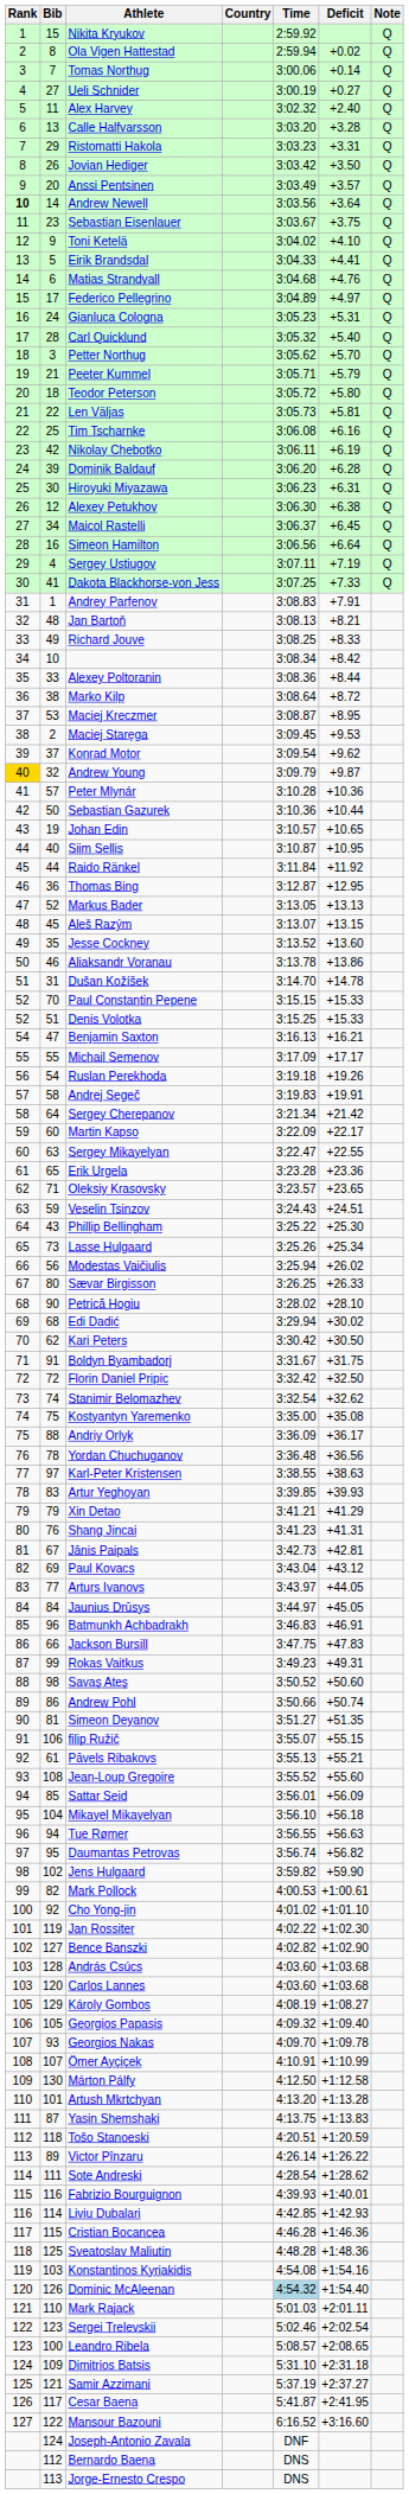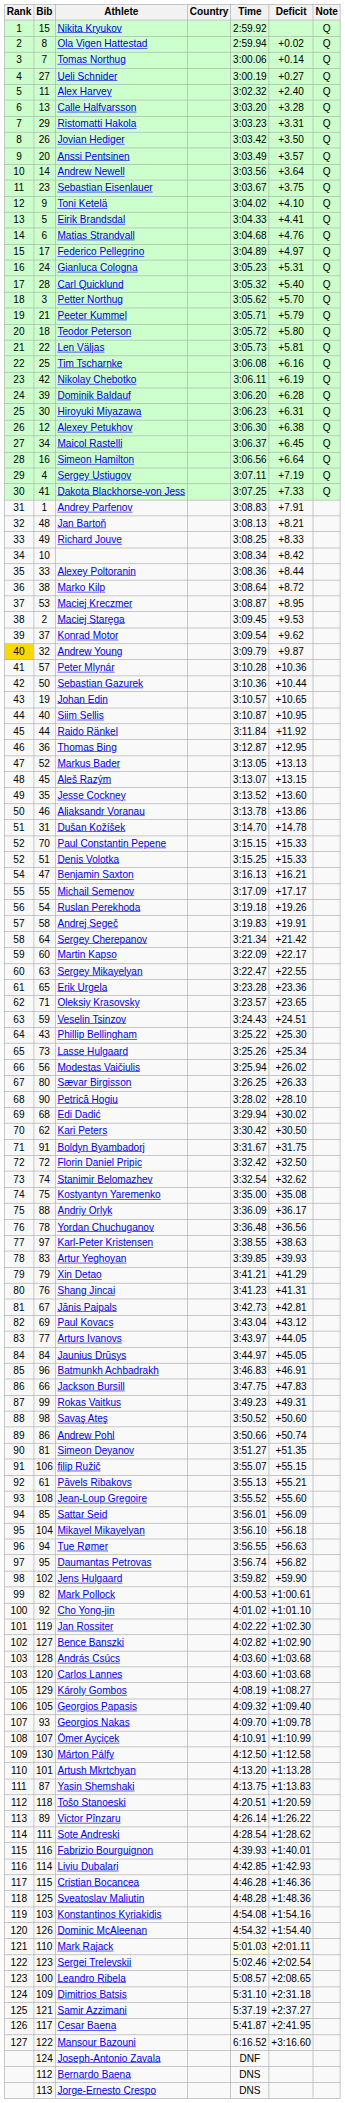Andrew Newell | Rank: bold -> normal
Dominic McAleenan | Time: lightblue background -> no background
Mark Rajack | Time: no background -> lightyellow background
